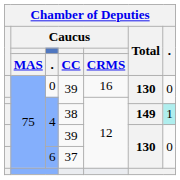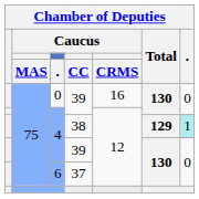4 / 38 | Total: 149 -> 129
